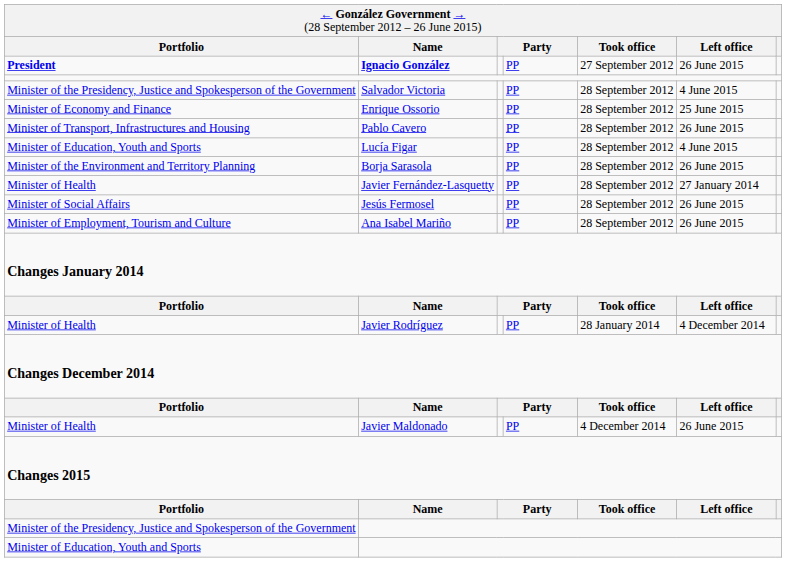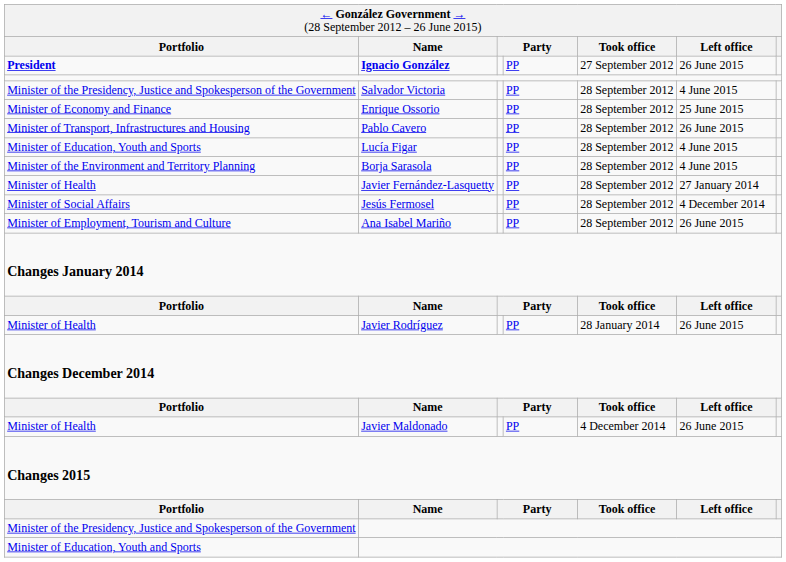Borja Sarasola | column 6: 26 June 2015 -> 4 June 2015
Jesús Fermosel | column 6: 26 June 2015 -> 4 December 2014
Javier Rodríguez | column 6: 4 December 2014 -> 26 June 2015
